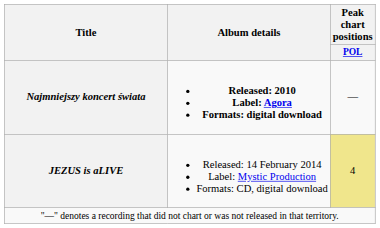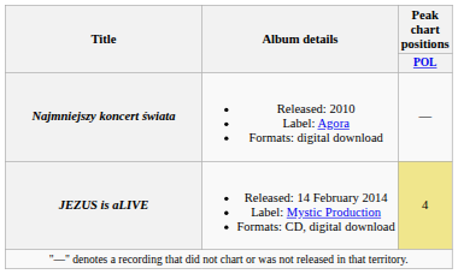Najmniejszy koncert świata | Album details: bold -> normal
